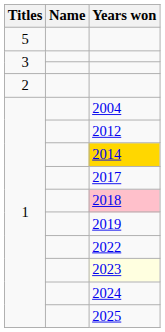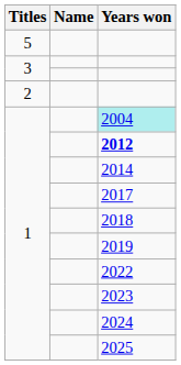2004 | Years won: no background -> paleturquoise background
2012 | Years won: normal -> bold
2014 | Years won: gold background -> no background
2018 | Years won: pink background -> no background
2023 | Years won: lightyellow background -> no background
